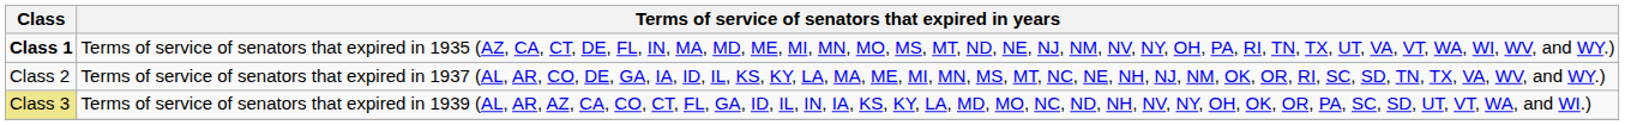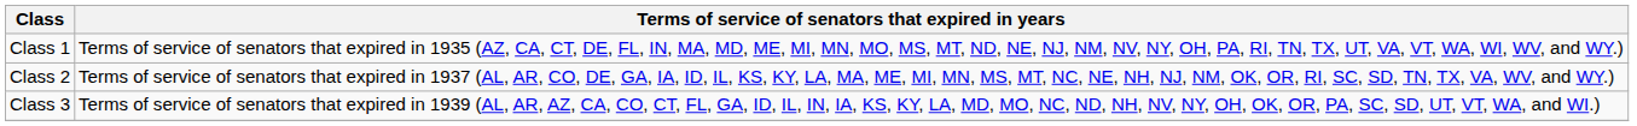Class 1 | Class: bold -> normal
Class 3 | Class: khaki background -> no background
